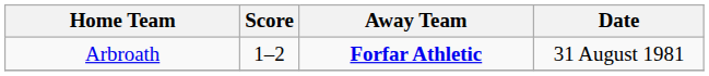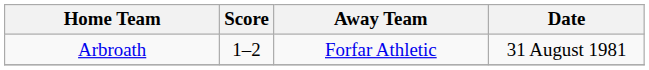Arbroath | Away Team: bold -> normal
